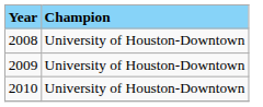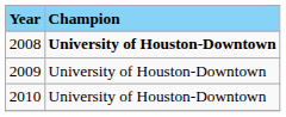2008 | Champion: normal -> bold
